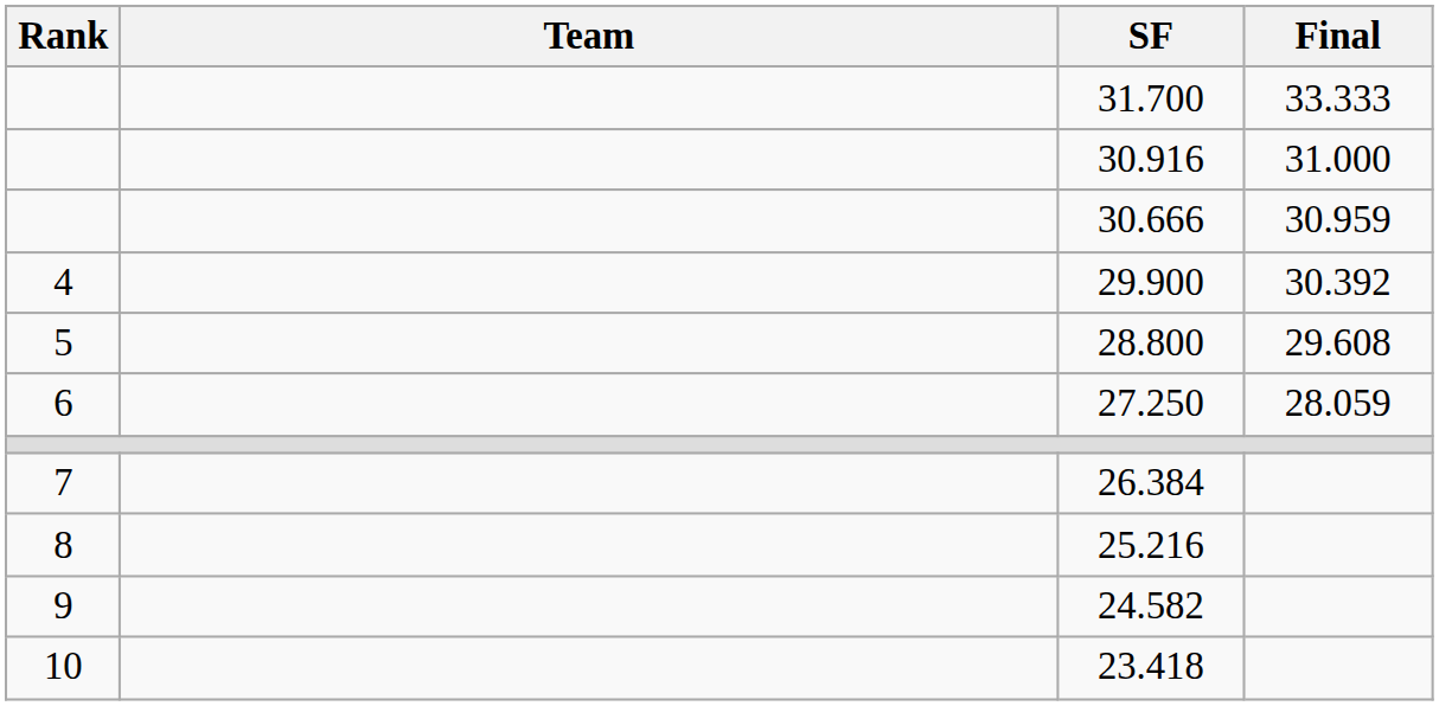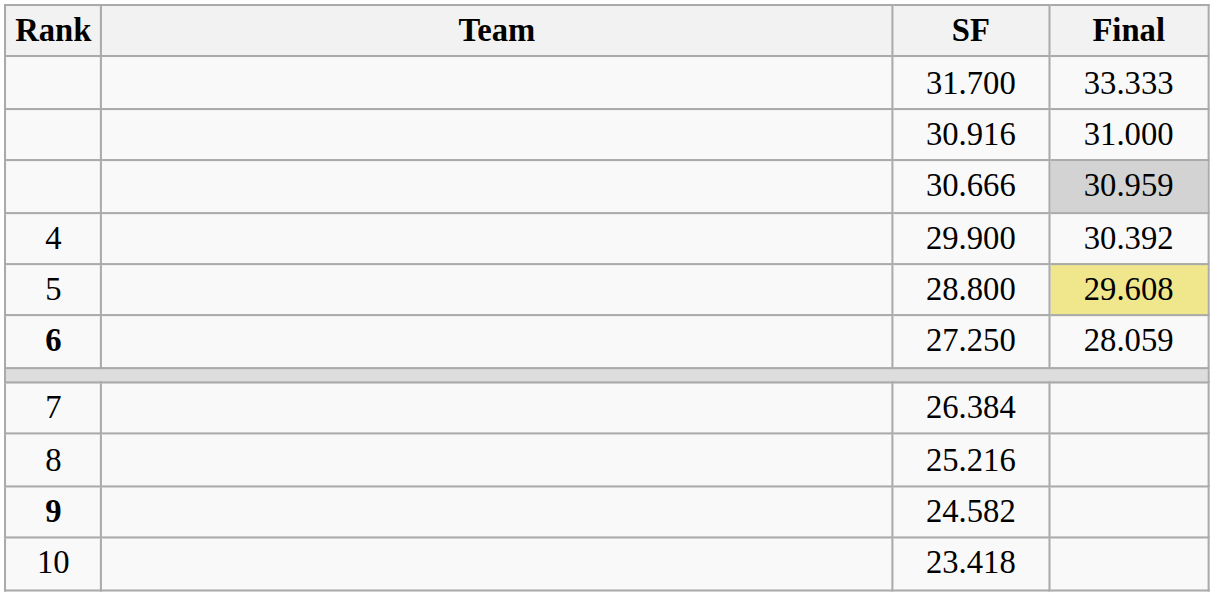30.666 | Final: no background -> lightgrey background
28.800 | Final: no background -> khaki background
27.250 | Rank: normal -> bold
24.582 | Rank: normal -> bold
